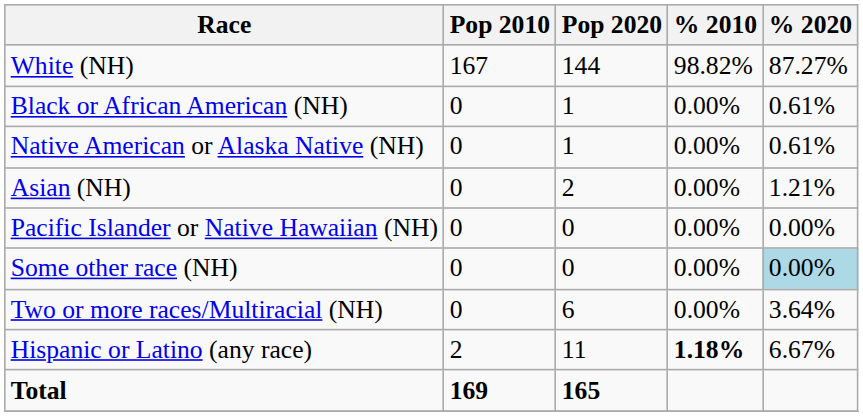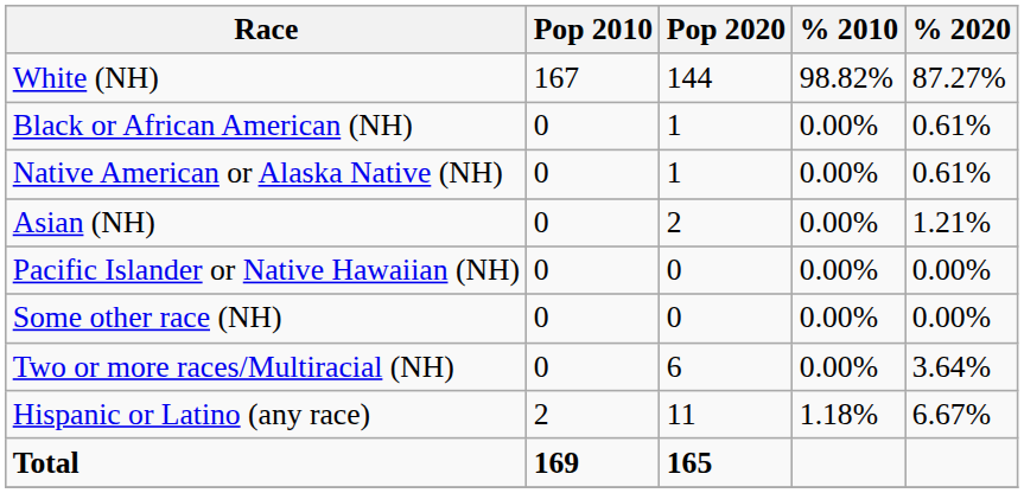Some other race (NH) | % 2020: lightblue background -> no background
Hispanic or Latino (any race) | % 2010: bold -> normal
